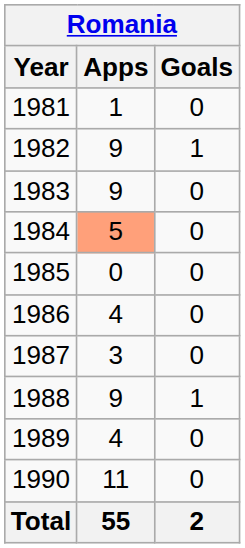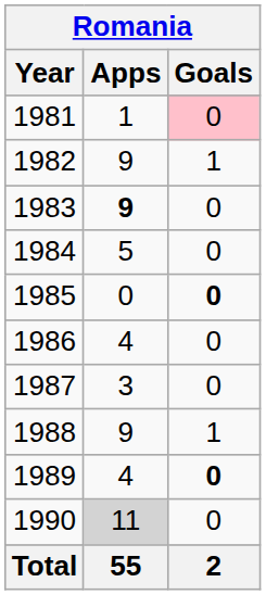1981 | Goals: no background -> pink background
1983 | Apps: normal -> bold
1984 | Apps: lightsalmon background -> no background
1985 | Goals: normal -> bold
1989 | Goals: normal -> bold
1990 | Apps: no background -> lightgrey background
